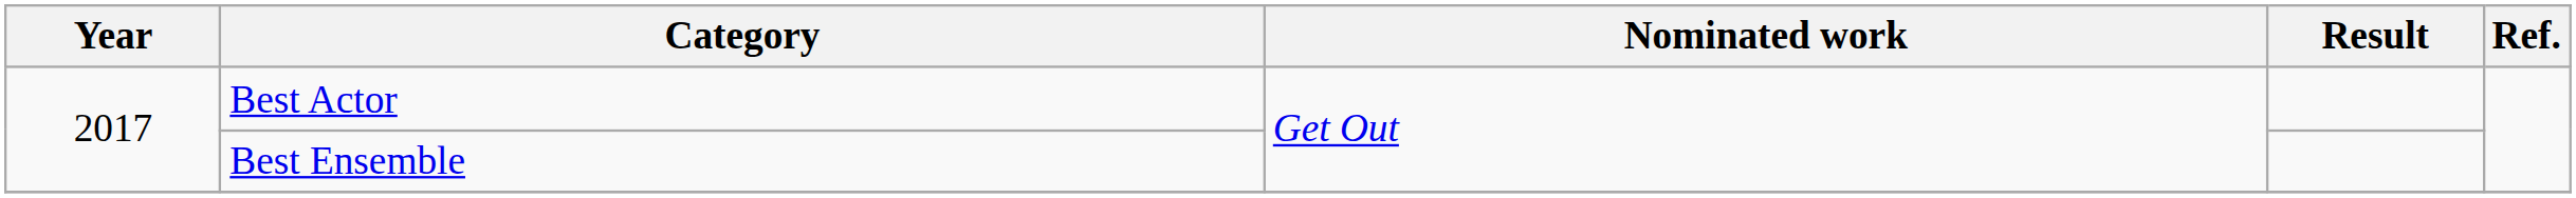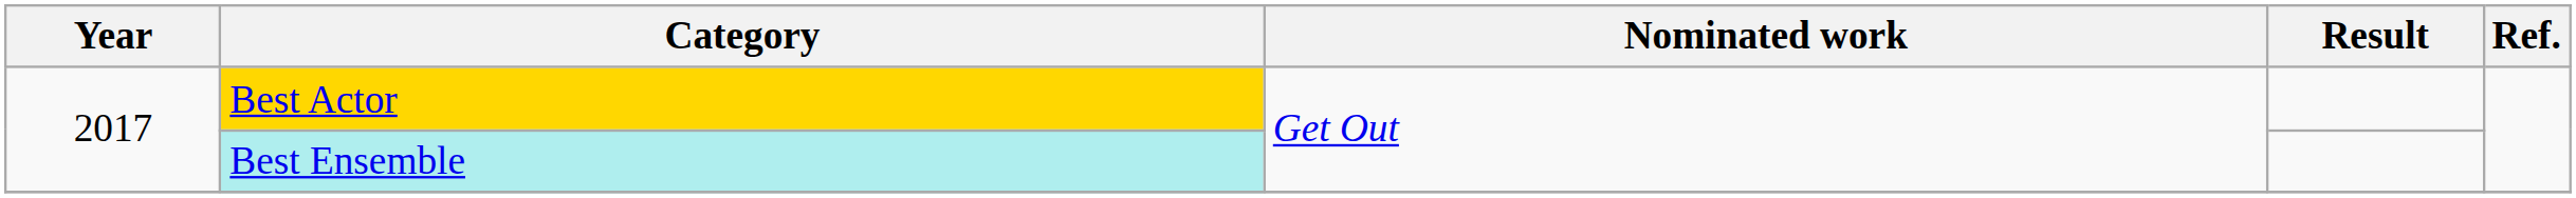Best Actor | Category: no background -> gold background
Best Ensemble | Category: no background -> paleturquoise background
